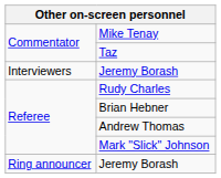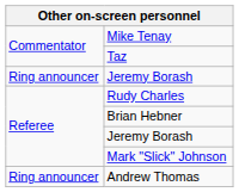row 4 | column 1: Interviewers -> Ring announcer
row 7 | column 2: Andrew Thomas -> Jeremy Borash
row 9 | column 2: Jeremy Borash -> Andrew Thomas
